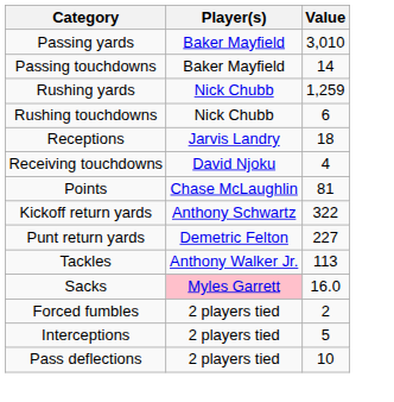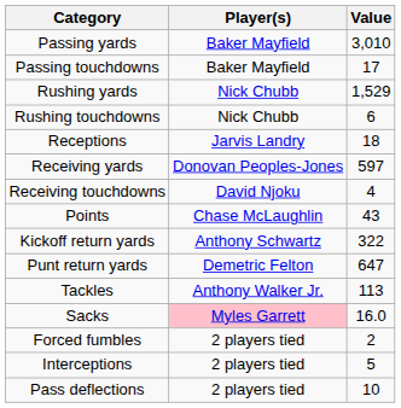Passing touchdowns | Value: 14 -> 17
Rushing yards | Value: 1,259 -> 1,529
+ row: Receiving yards | Donovan Peoples-Jones | 597
Points | Value: 81 -> 43
Punt return yards | Value: 227 -> 647
